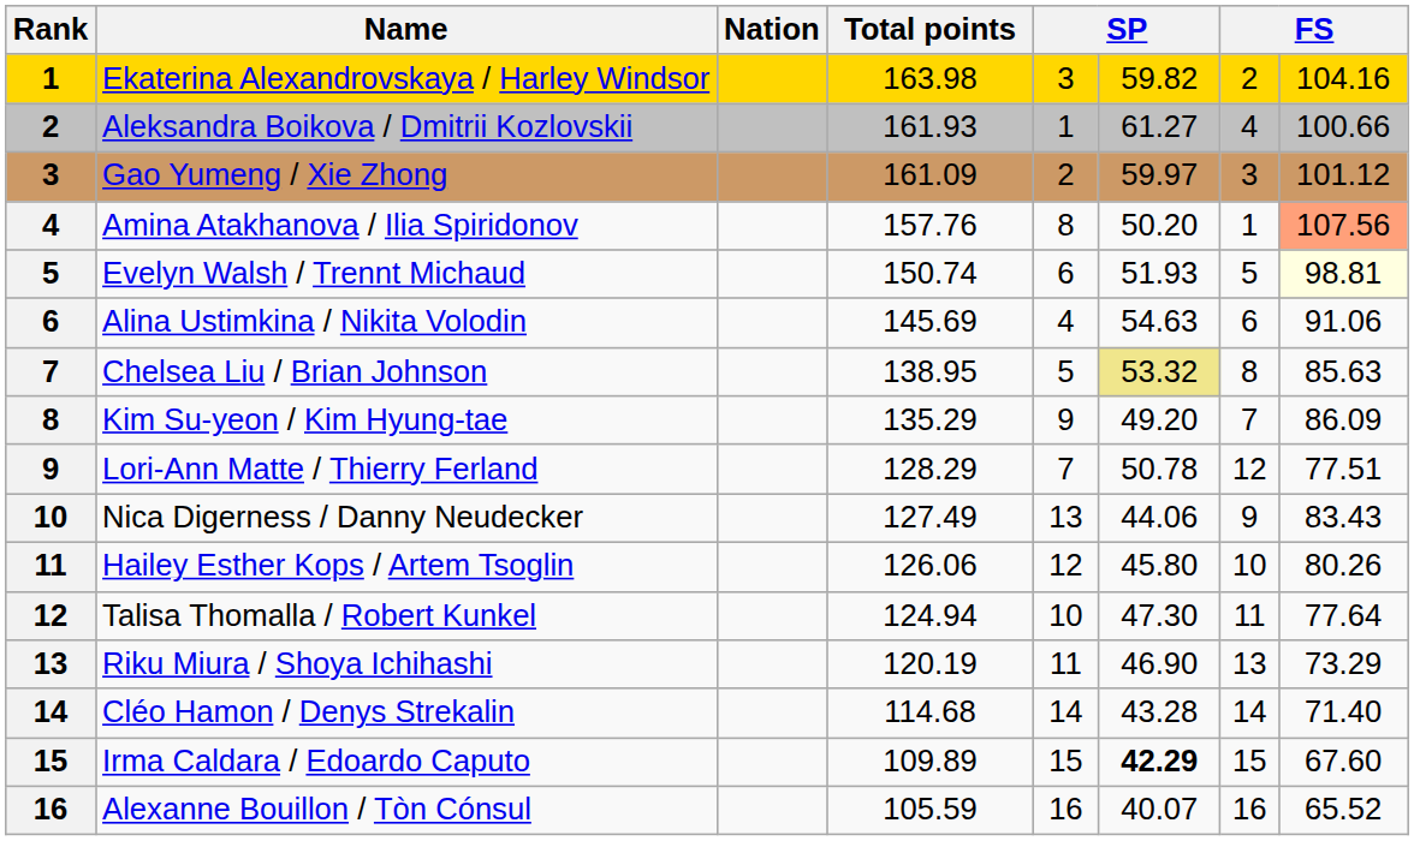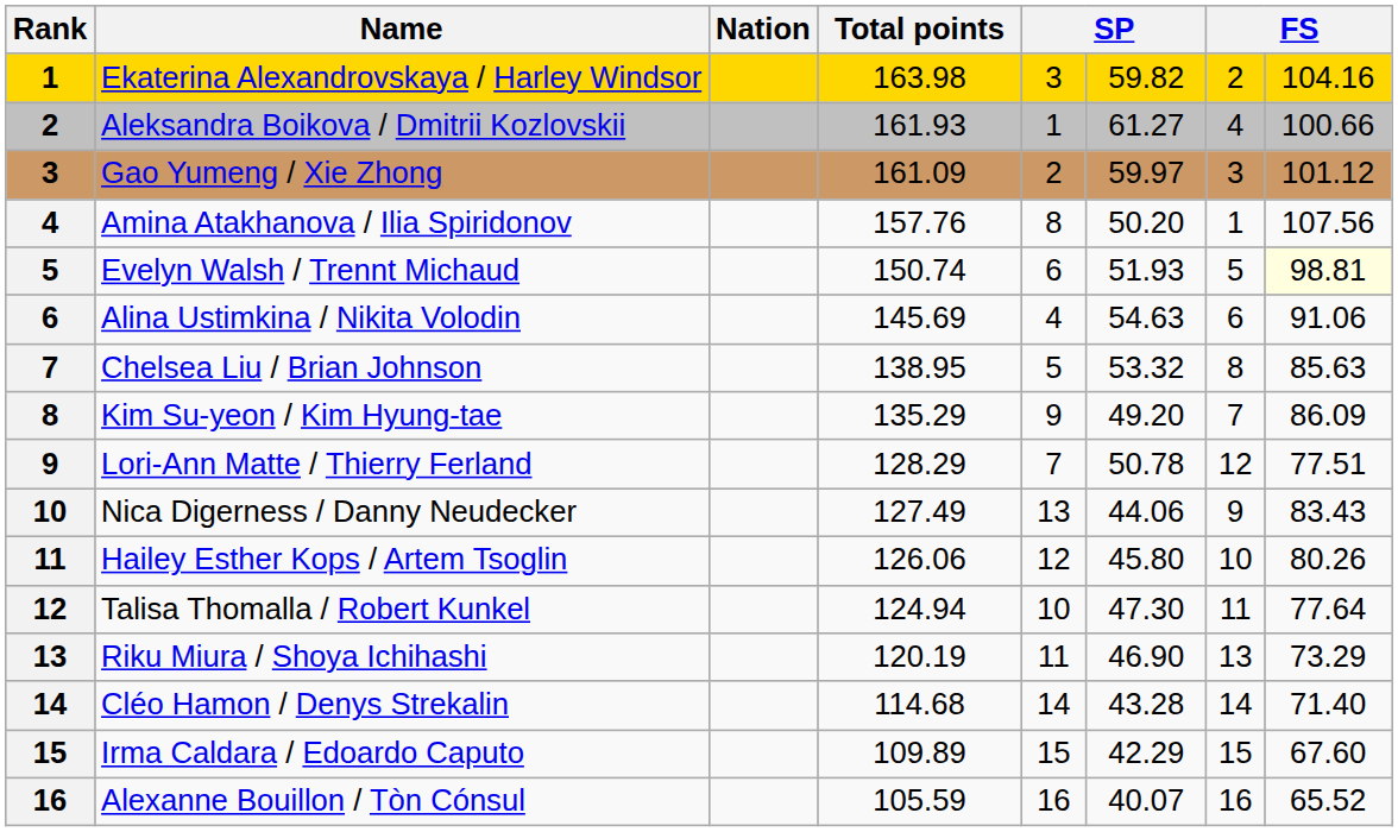Amina Atakhanova / Ilia Spiridonov | column 8: lightsalmon background -> no background
Chelsea Liu / Brian Johnson | column 6: khaki background -> no background
Irma Caldara / Edoardo Caputo | column 6: bold -> normal
